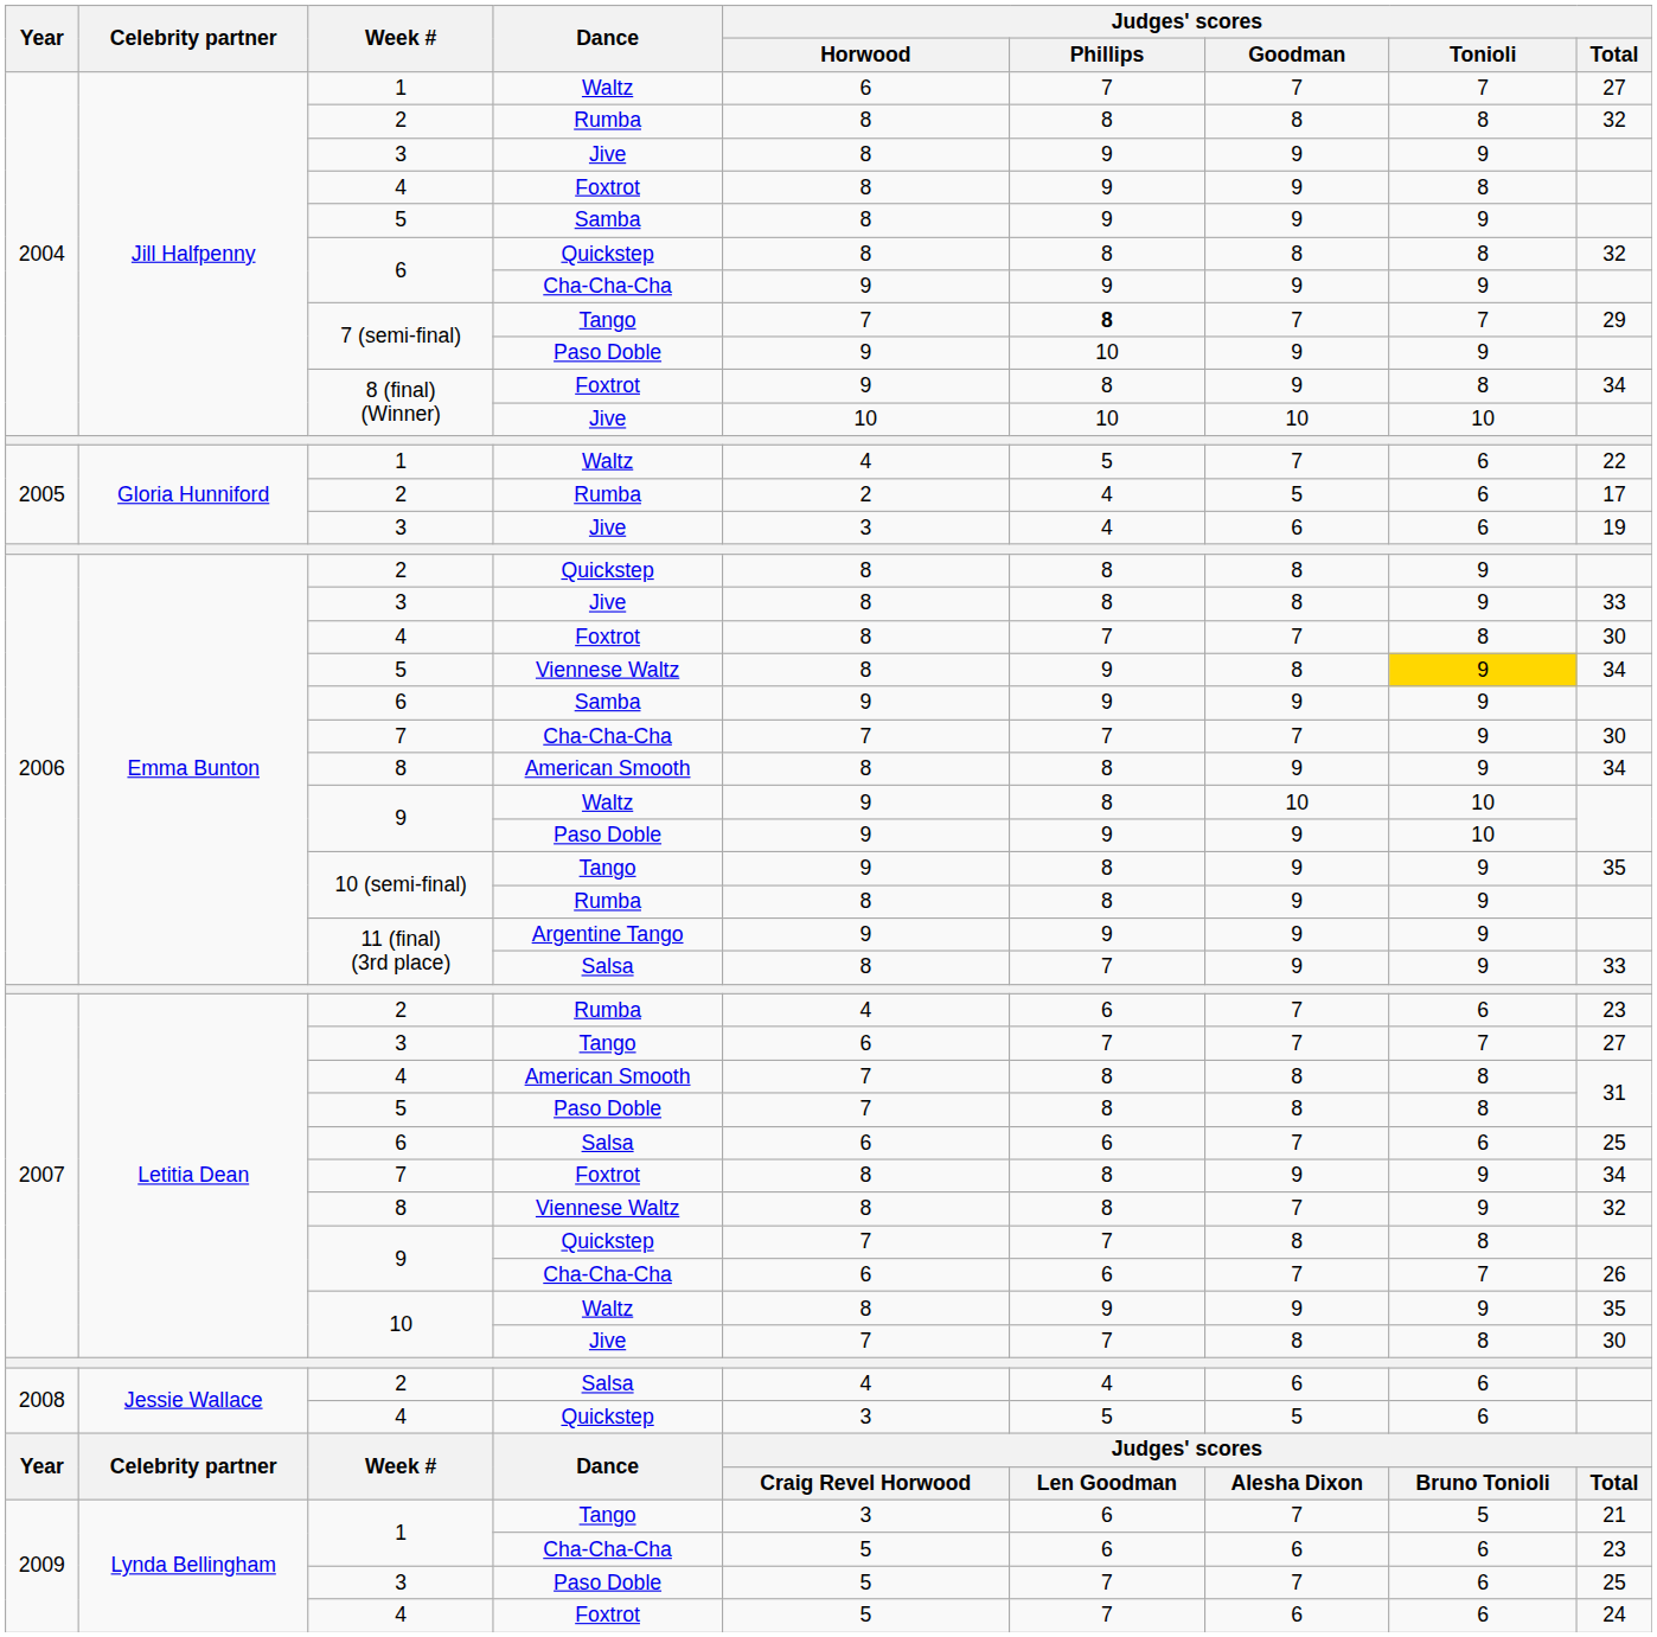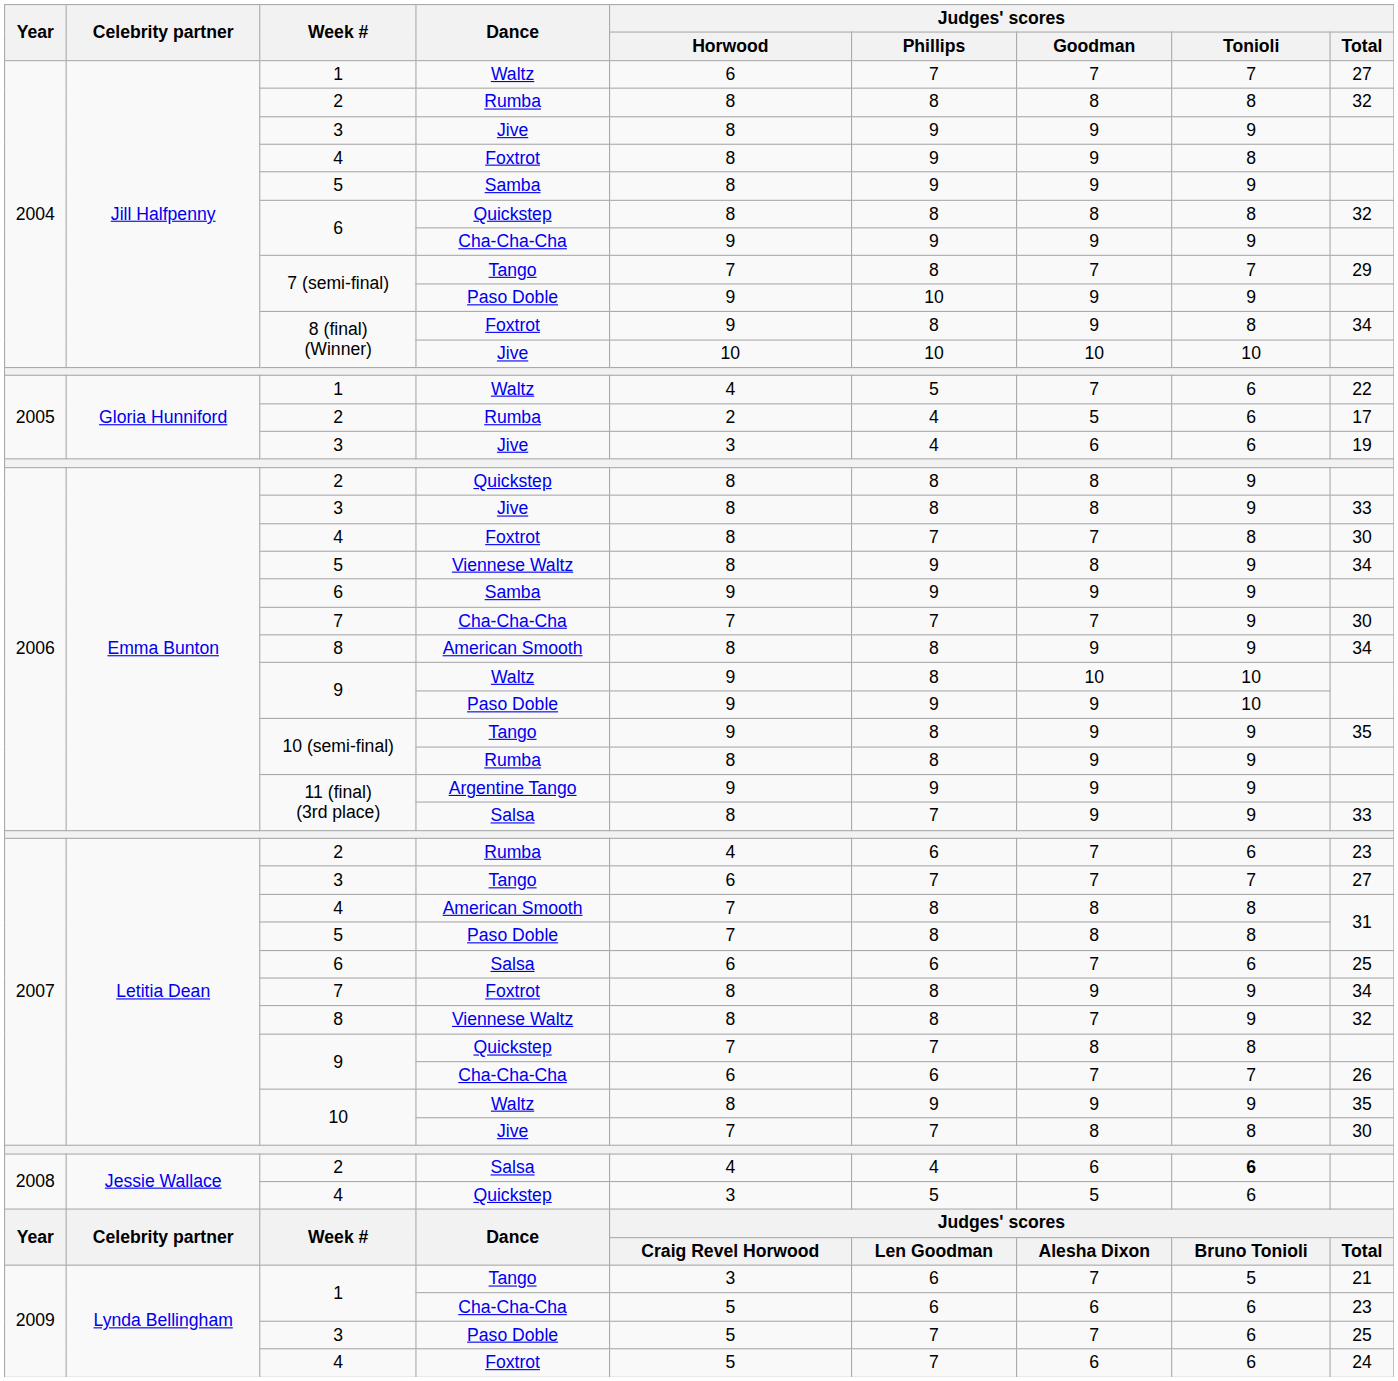7 (semi-final) / Tango | Judges' scores / Phillips: bold -> normal
5 / Viennese Waltz | Judges' scores / Tonioli: gold background -> no background
2 / Salsa | Judges' scores / Tonioli: normal -> bold
